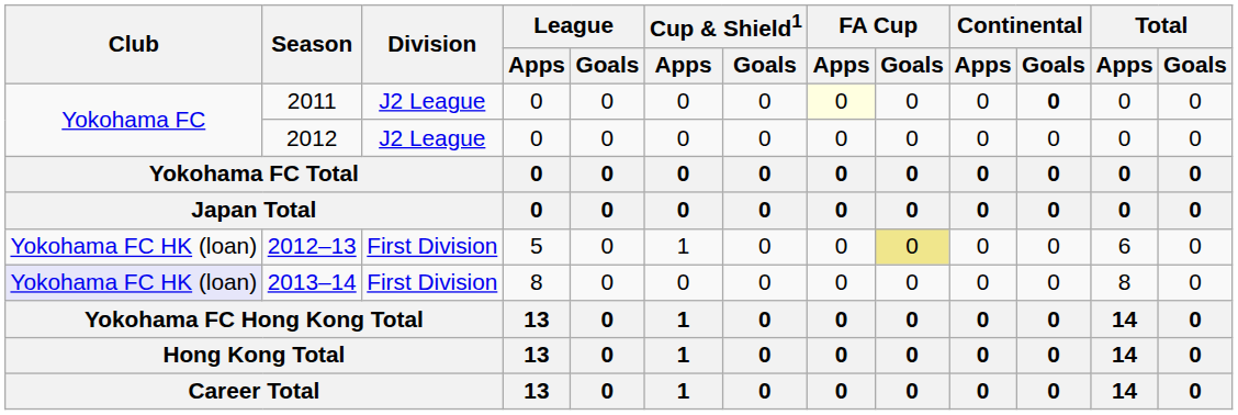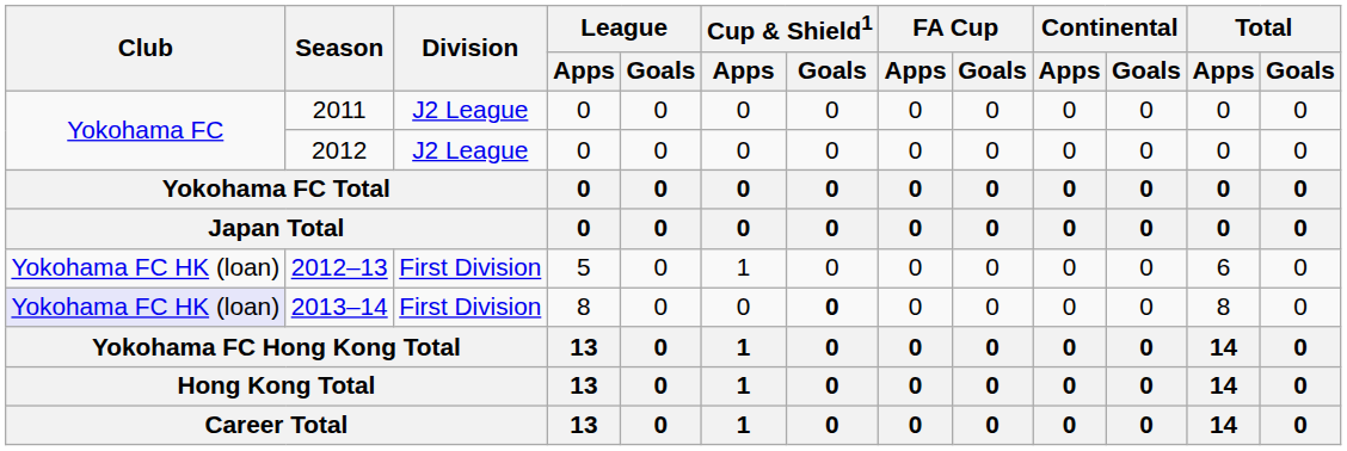2011 | FA Cup / Apps: lightyellow background -> no background
2011 | Continental / Goals: bold -> normal
2012–13 | FA Cup / Goals: khaki background -> no background
2013–14 | Cup & Shield1 / Goals: normal -> bold
